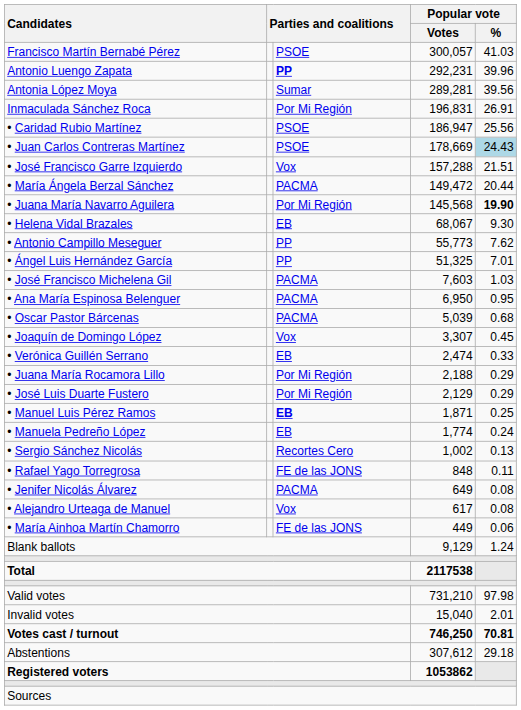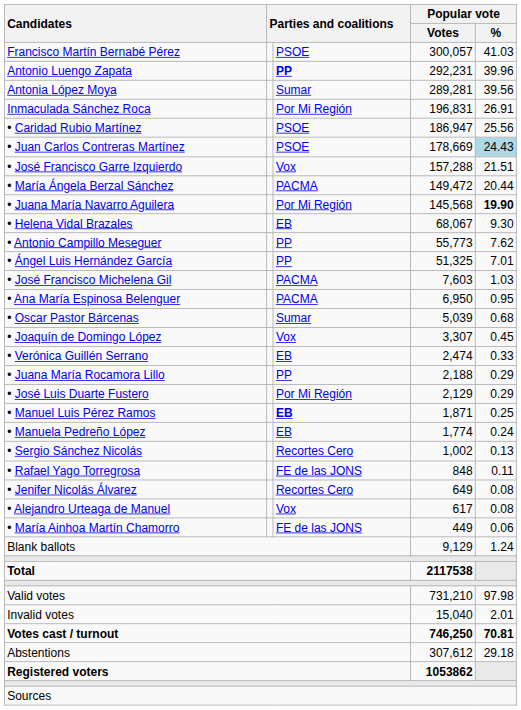• Oscar Pastor Bárcenas | column 3: PACMA -> Sumar
• Juana María Rocamora Lillo | column 3: Por Mi Región -> PP
• Jenifer Nicolás Álvarez | column 3: PACMA -> Recortes Cero
